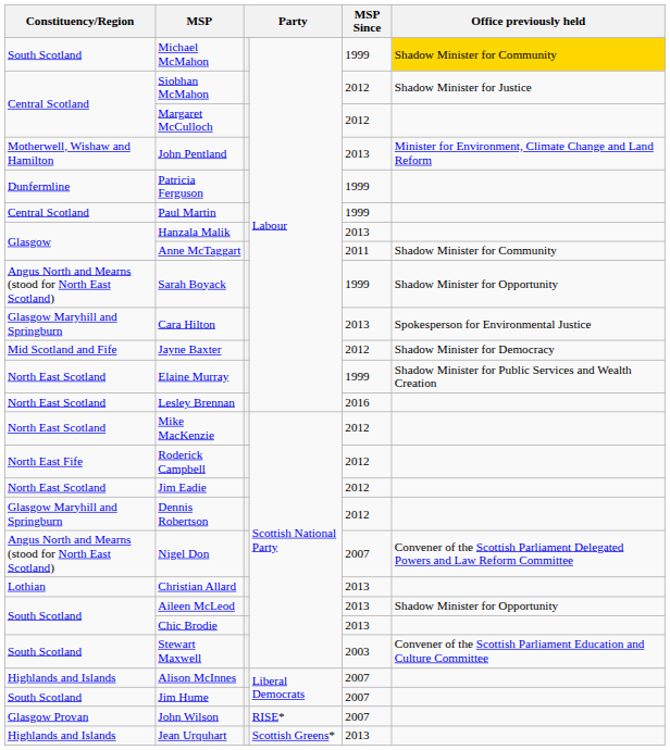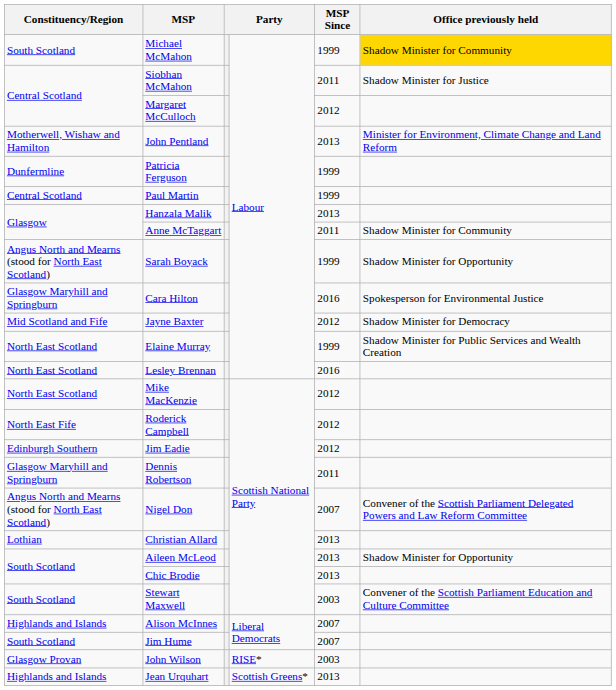Siobhan McMahon | MSP Since: 2012 -> 2011
Cara Hilton | MSP Since: 2013 -> 2016
Jim Eadie | Constituency/Region: North East Scotland -> Edinburgh Southern
Dennis Robertson | MSP Since: 2012 -> 2011
John Wilson | MSP Since: 2007 -> 2003
